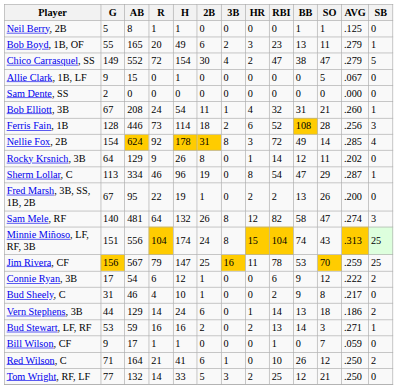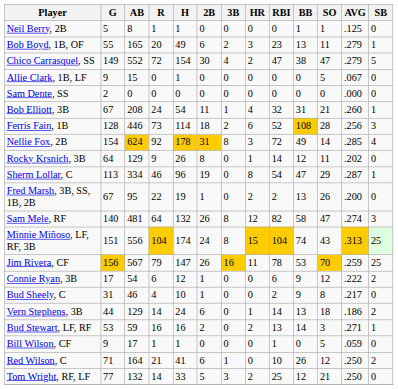Jim Rivera, CF | 2B: 25 -> 26
Bill Wilson, CF | SO: 7 -> 5
